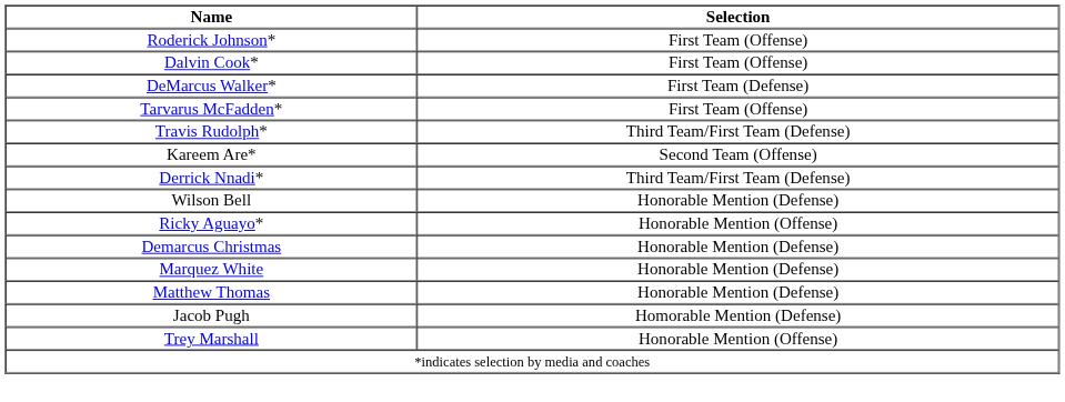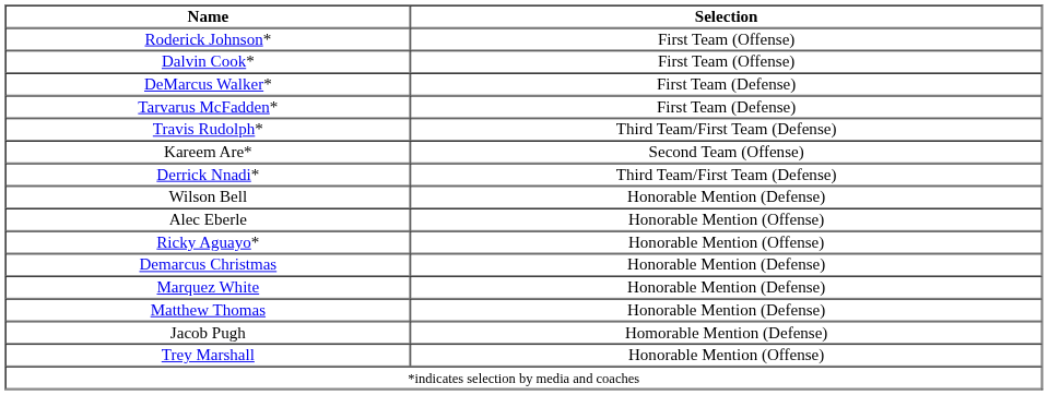Tarvarus McFadden* | Selection: First Team (Offense) -> First Team (Defense)
+ row: Alec Eberle | Honorable Mention (Offense)
